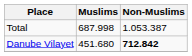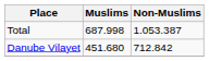Danube Vilayet | Non-Muslims: bold -> normal
